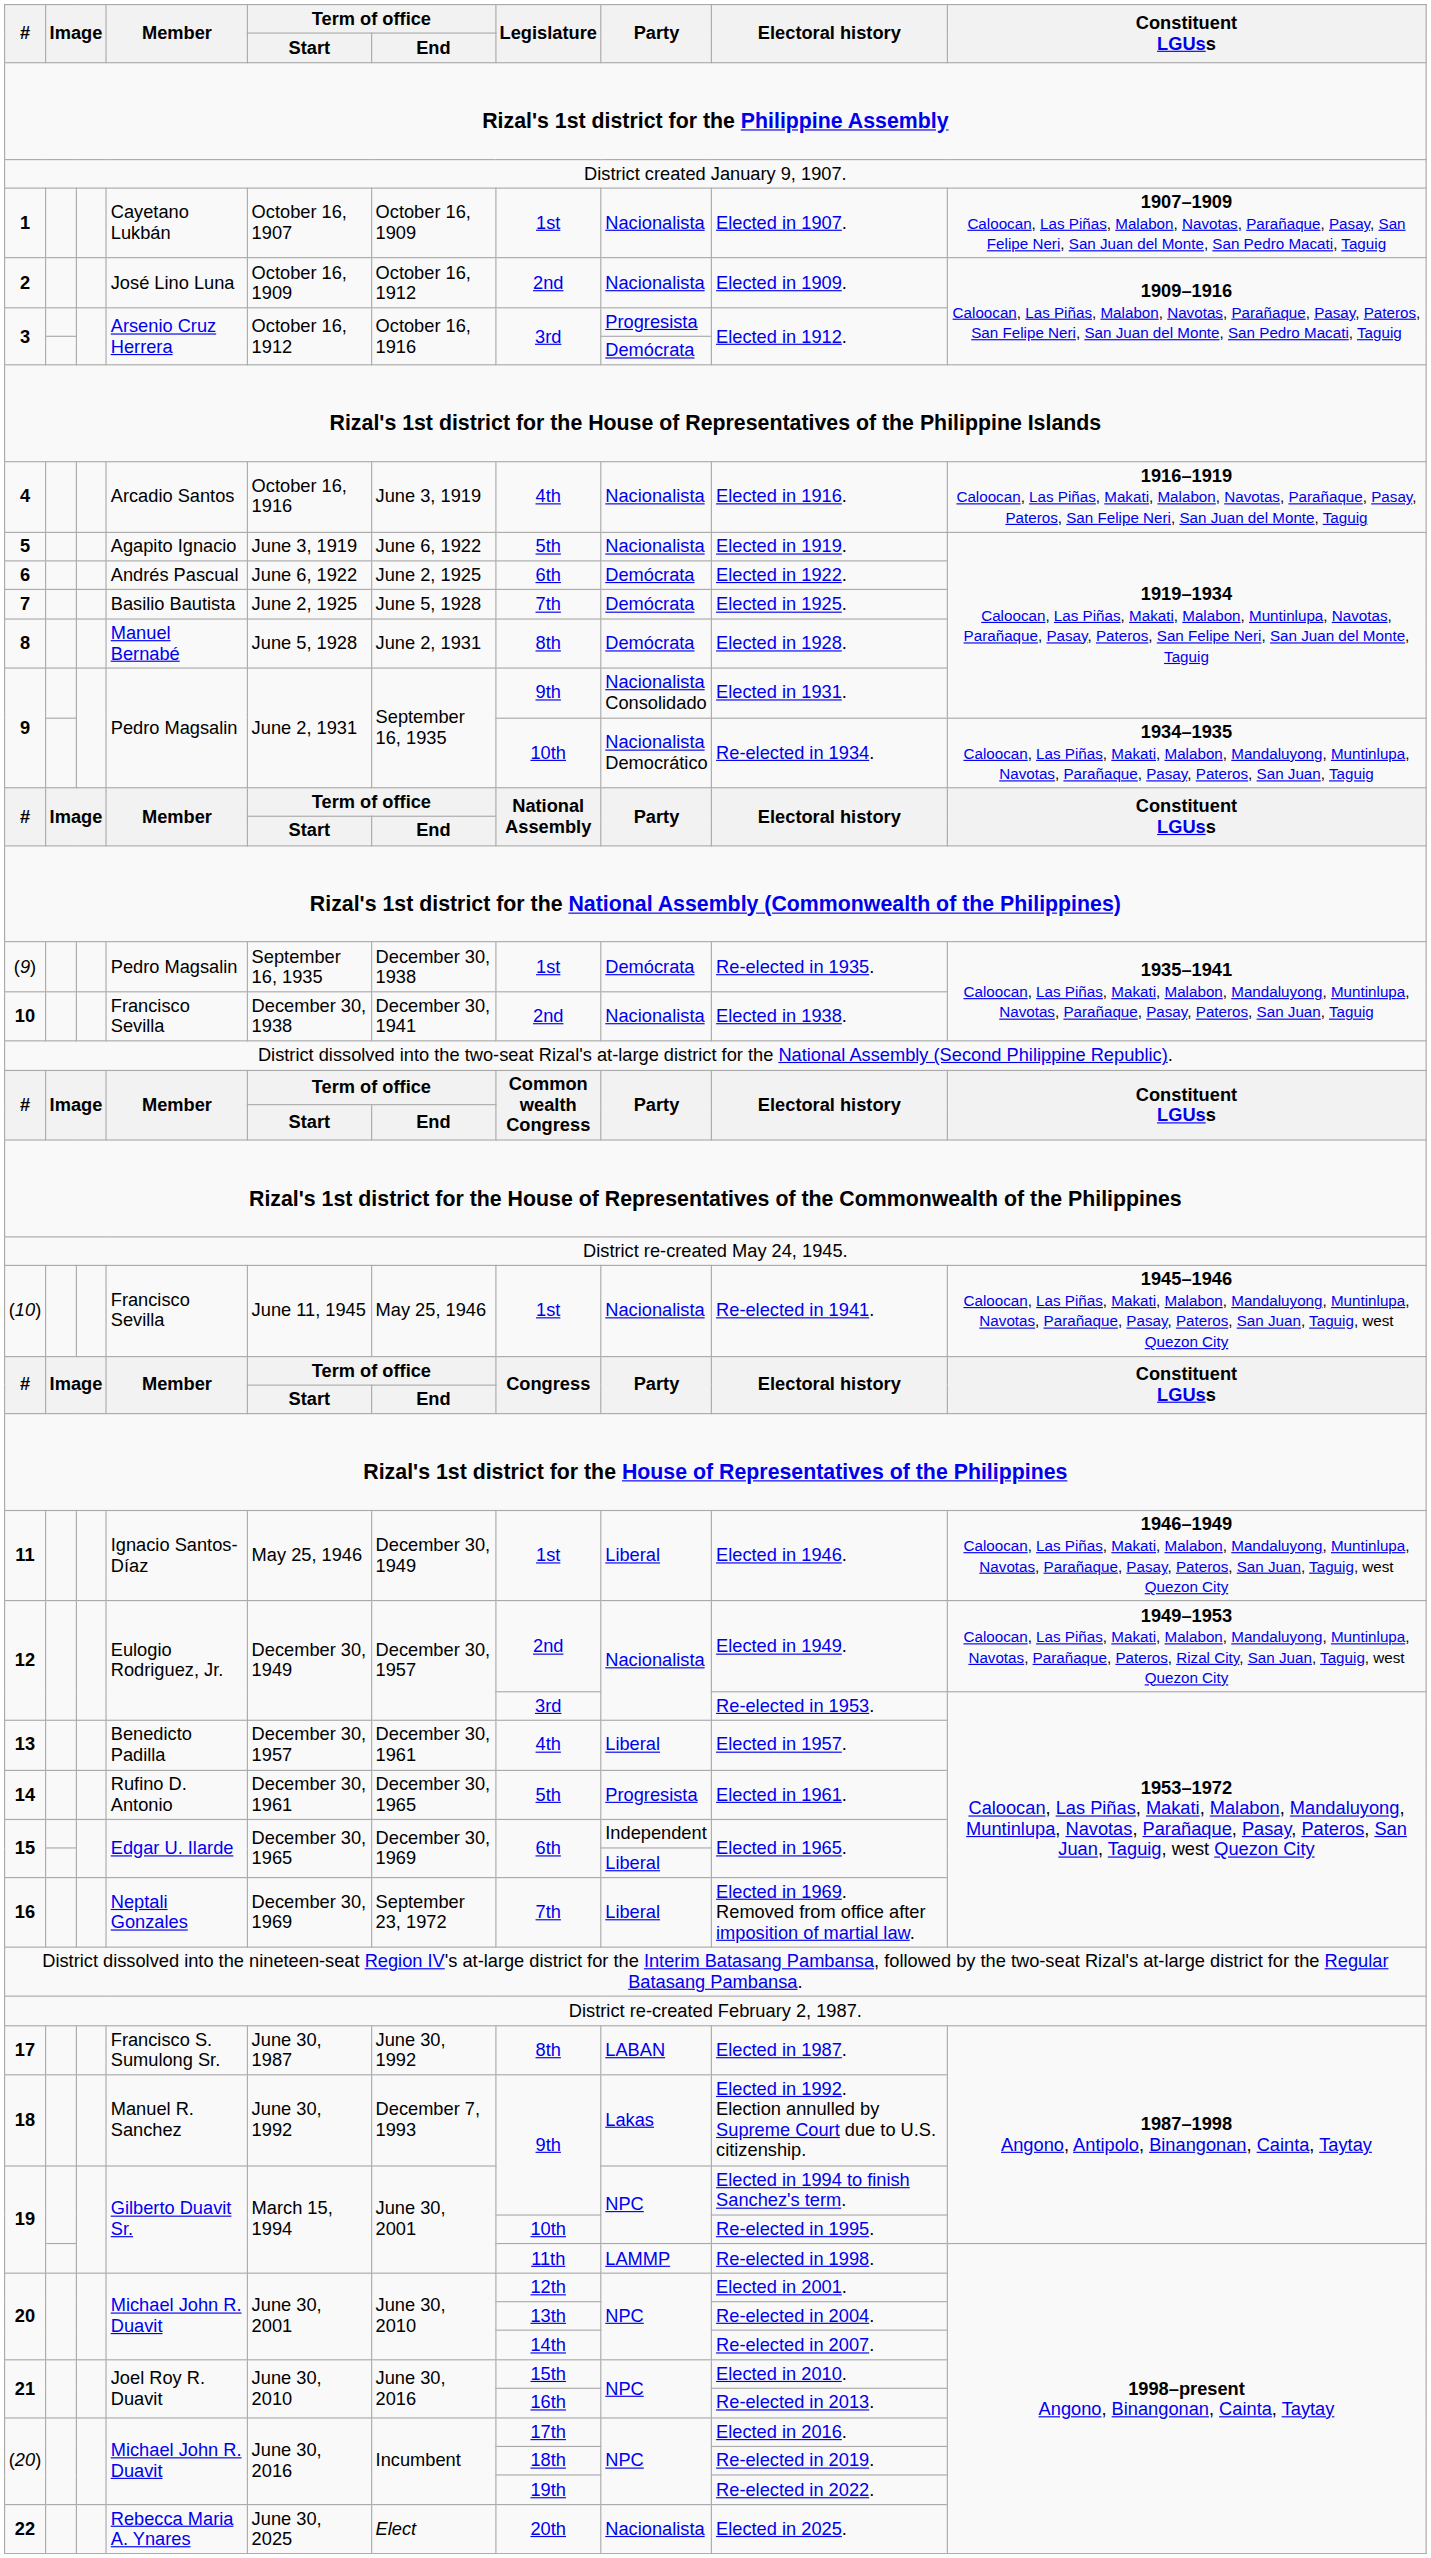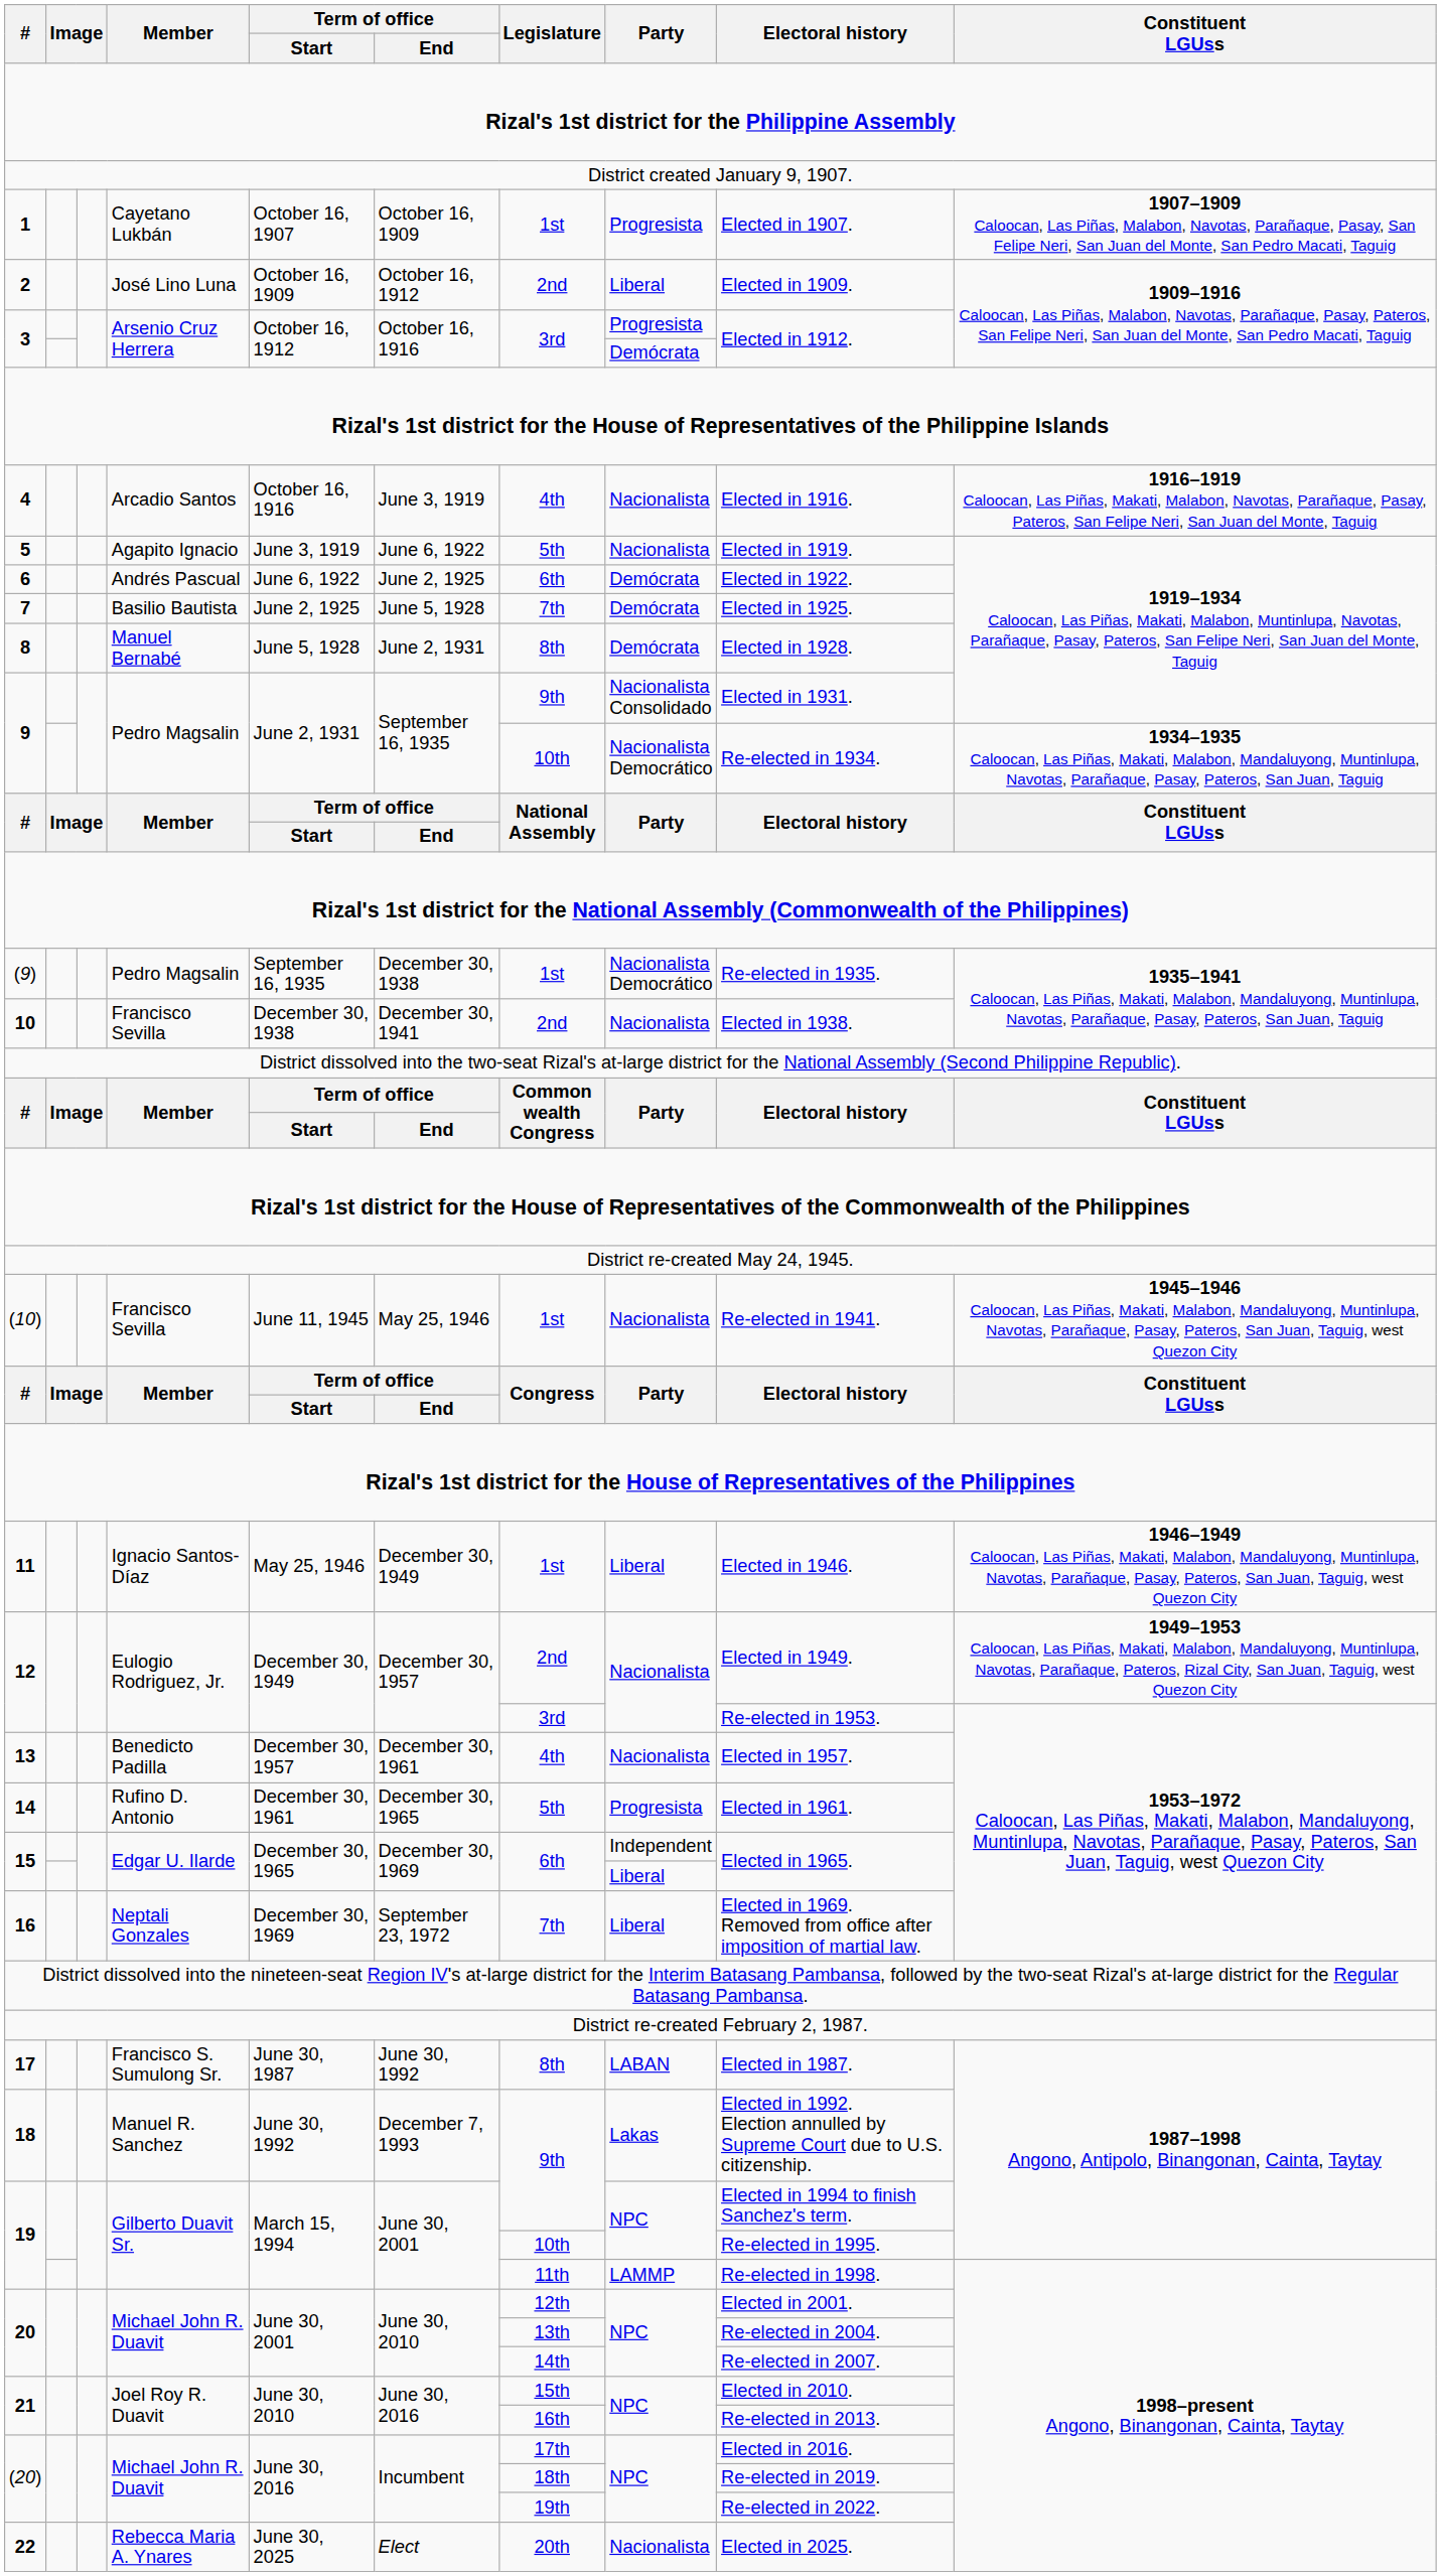1 | Party: Nacionalista -> Progresista
2 | Party: Nacionalista -> Liberal
(9) | Party: Demócrata -> Nacionalista Democrático
13 | Party: Liberal -> Nacionalista
